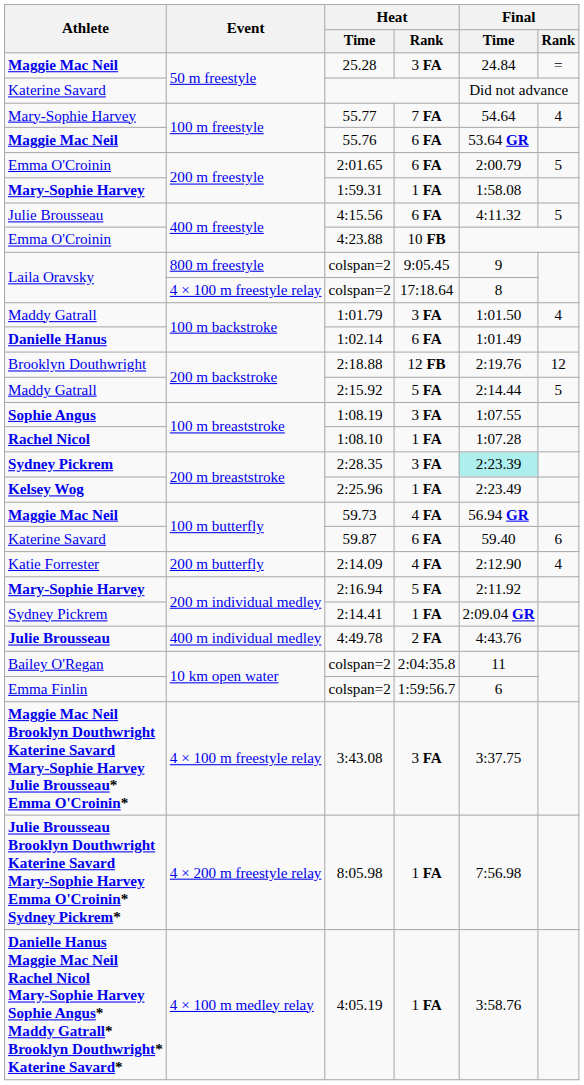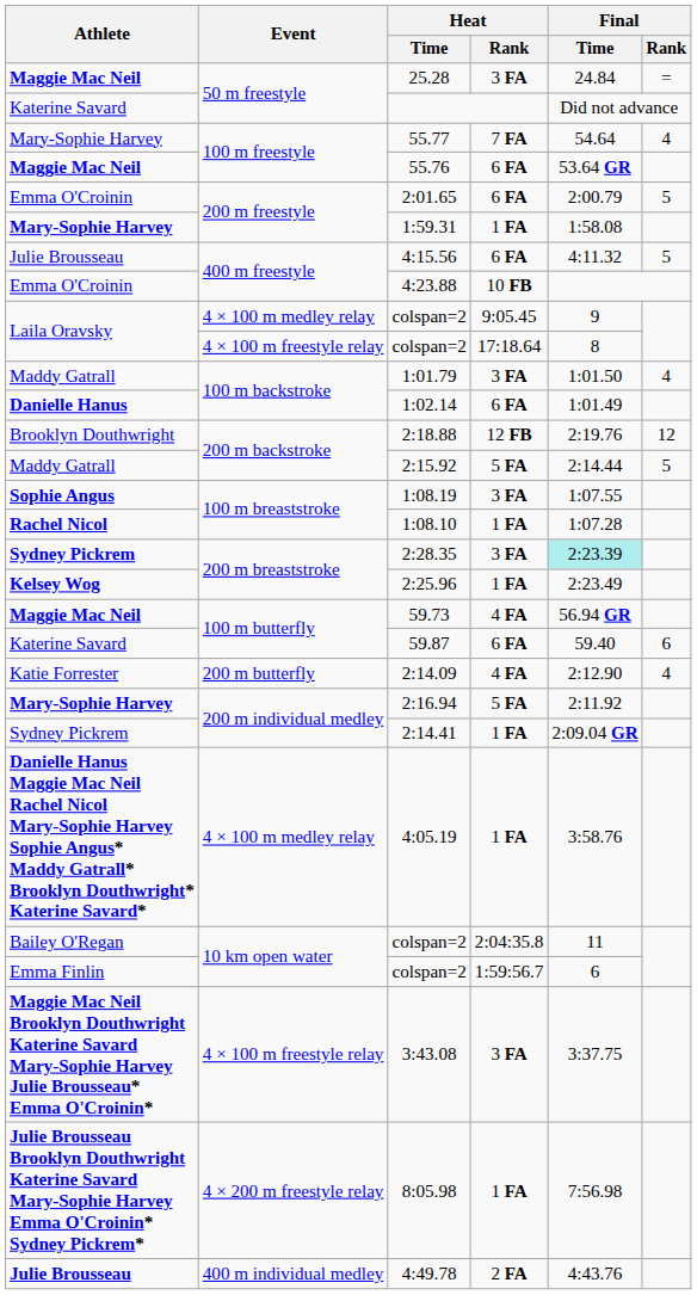colspan=2 / 9:05.45 | Event: 800 m freestyle -> 4 × 100 m medley relay
rows swapped: 4:49.78 <-> 4:05.19
